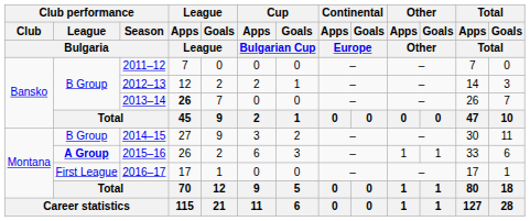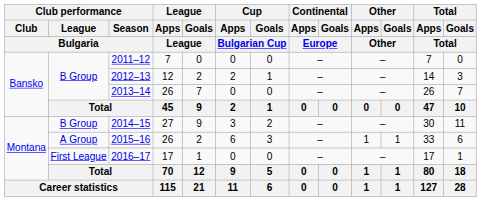2013–14 | League / Apps / League: bold -> normal
2015–16 | Club performance / League / Bulgaria: bold -> normal
